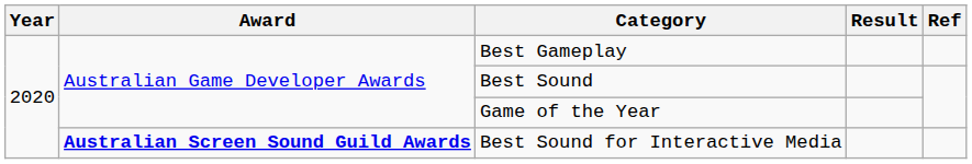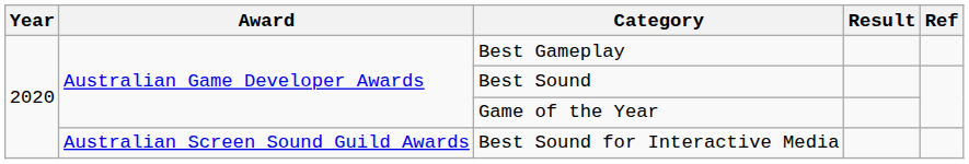Best Sound for Interactive Media | Award: bold -> normal
